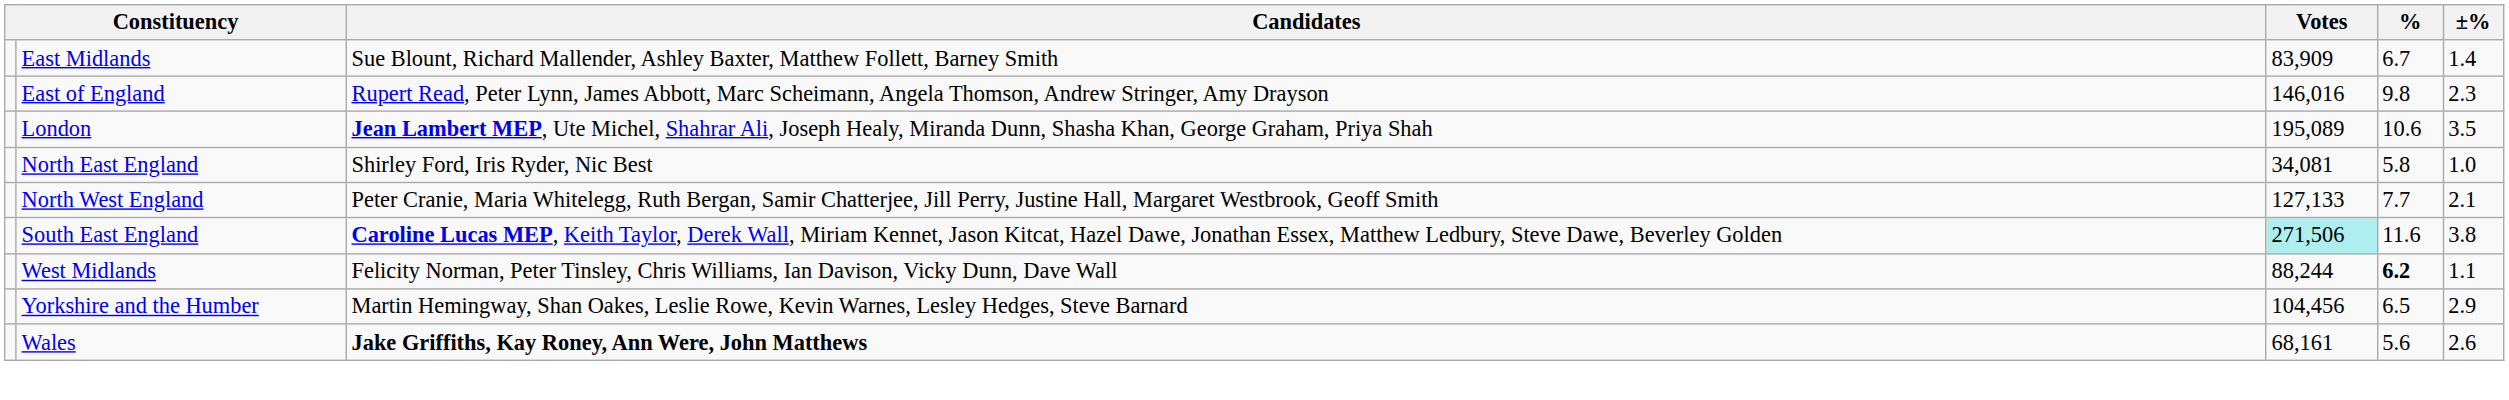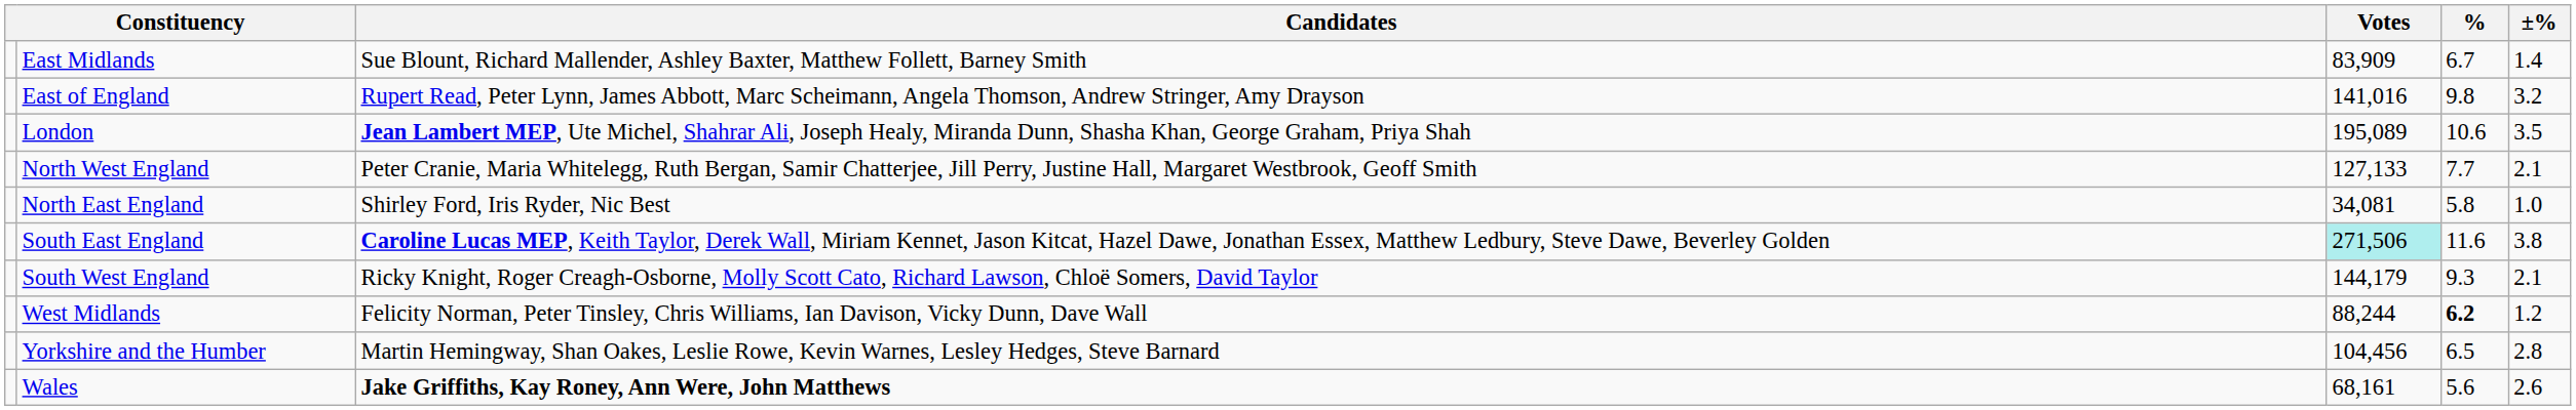East of England | Votes: 146,016 -> 141,016
East of England | ±%: 2.3 -> 3.2
rows swapped: North East England <-> North West England
+ row: South West England | Ricky Knight, Roger Creagh-Osborne, Molly Scott Cato, Richard Lawson, Chloë Somers, David Taylor | 144,179 | 9.3 | 2.1
West Midlands | ±%: 1.1 -> 1.2
Yorkshire and the Humber | ±%: 2.9 -> 2.8
